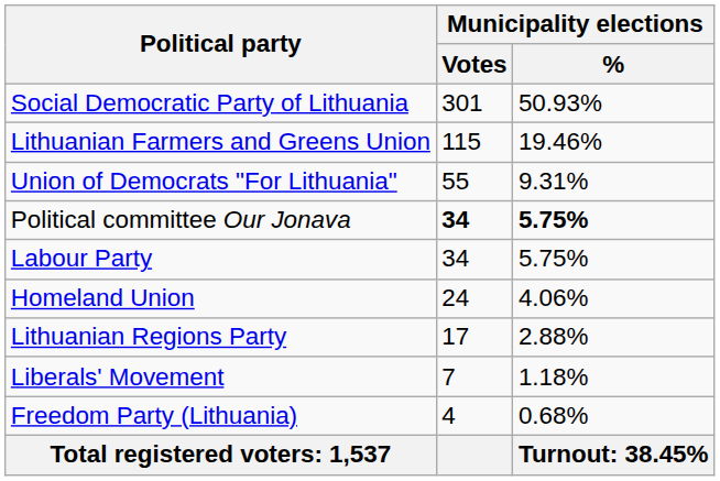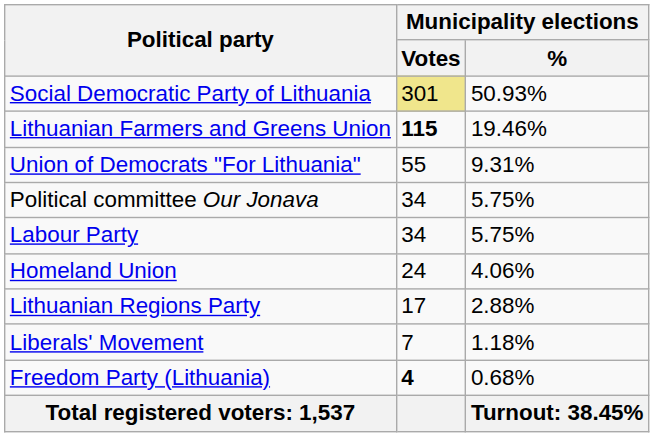Social Democratic Party of Lithuania | Municipality elections / Votes: no background -> khaki background
Lithuanian Farmers and Greens Union | Municipality elections / Votes: normal -> bold
Political committee Our Jonava | Municipality elections / Votes: bold -> normal
Political committee Our Jonava | Municipality elections / %: bold -> normal
Freedom Party (Lithuania) | Municipality elections / Votes: normal -> bold
